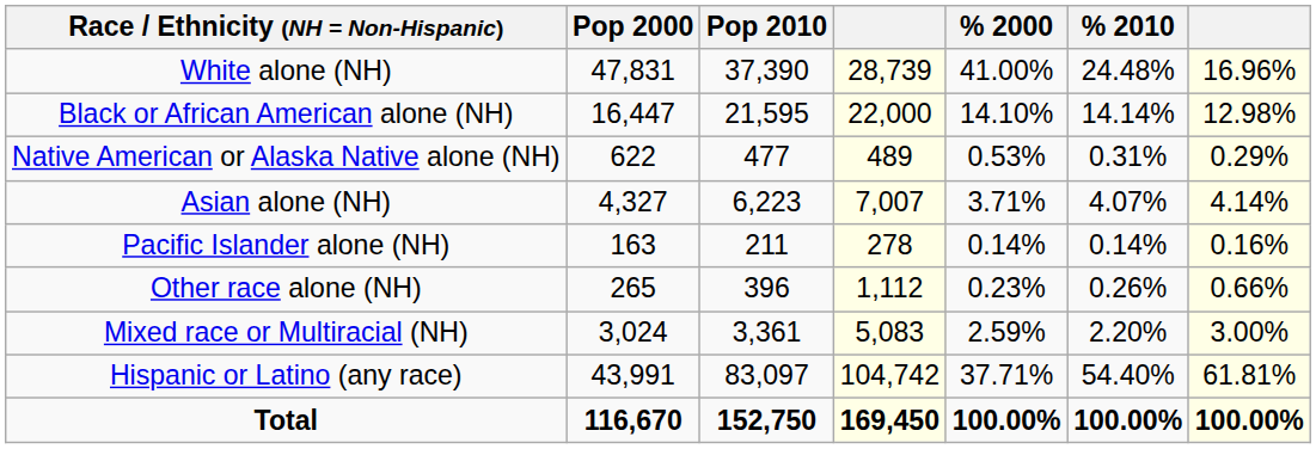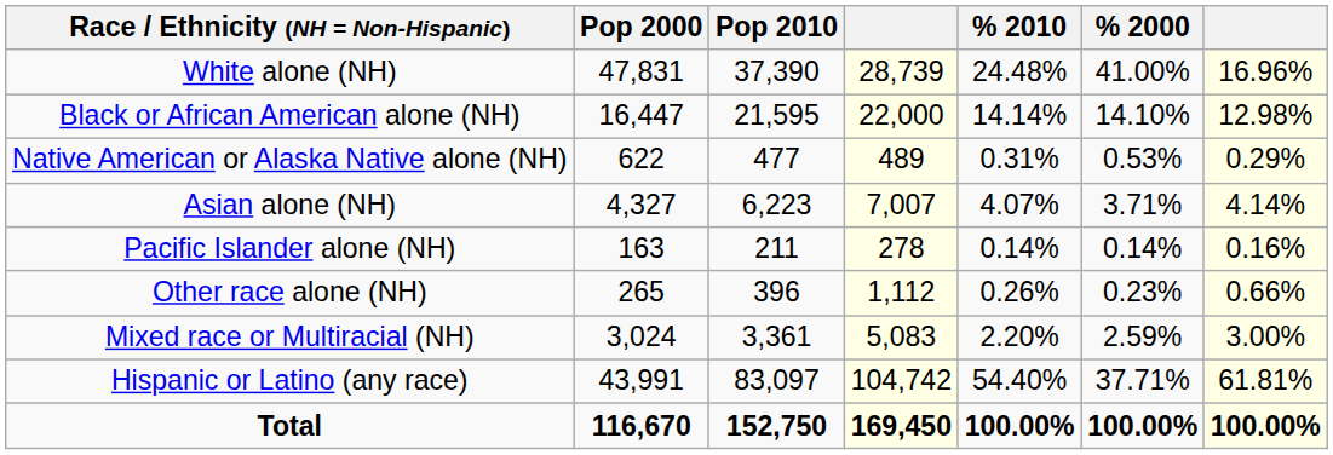columns swapped: % 2000 <-> % 2010
